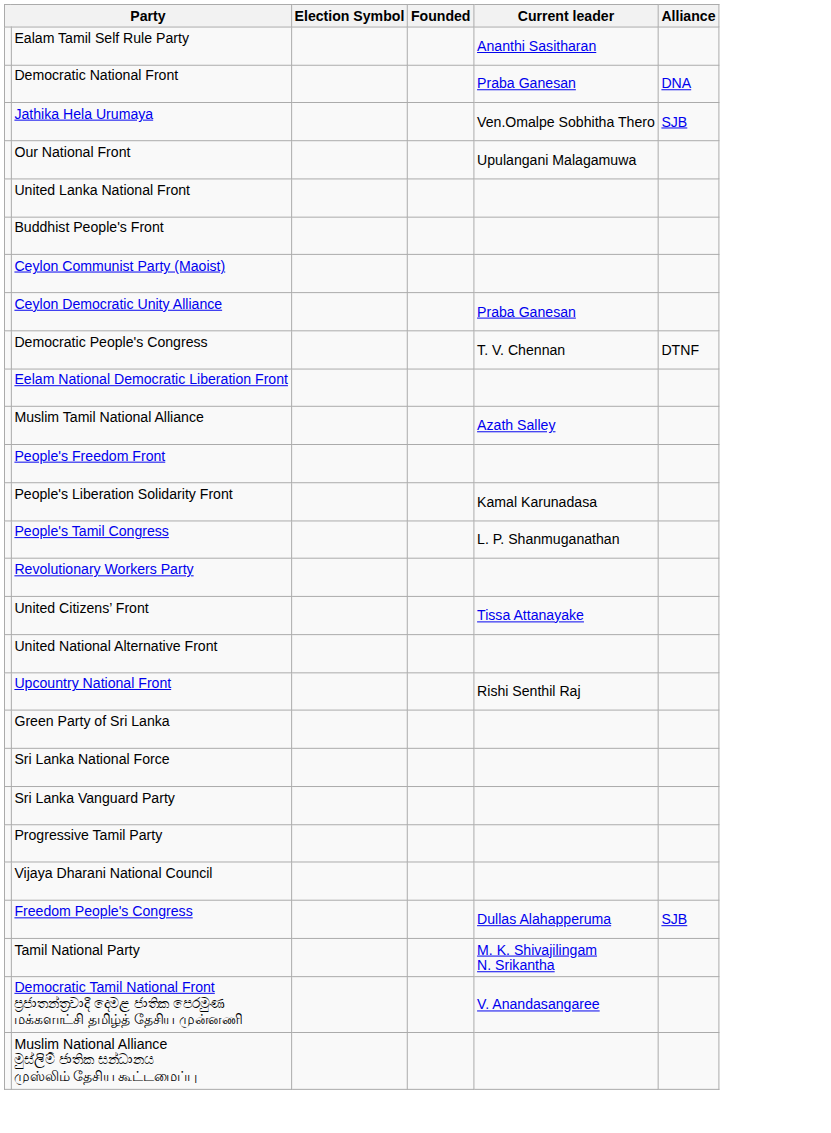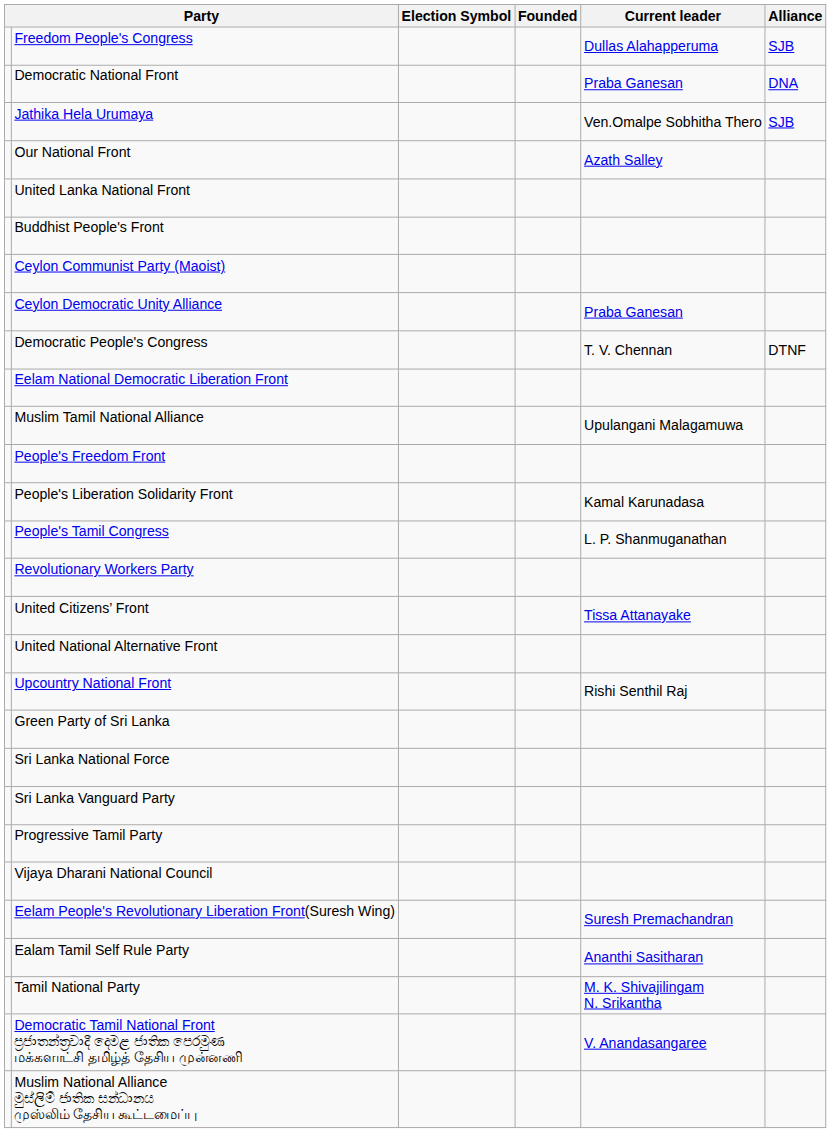rows swapped: Freedom People's Congress <-> Ealam Tamil Self Rule Party
Our National Front | Current leader: Upulangani Malagamuwa -> Azath Salley
Muslim Tamil National Alliance | Current leader: Azath Salley -> Upulangani Malagamuwa
+ row: Eelam People's Revolutionary Liberation Front(Suresh Wing) | Suresh Premachandran
